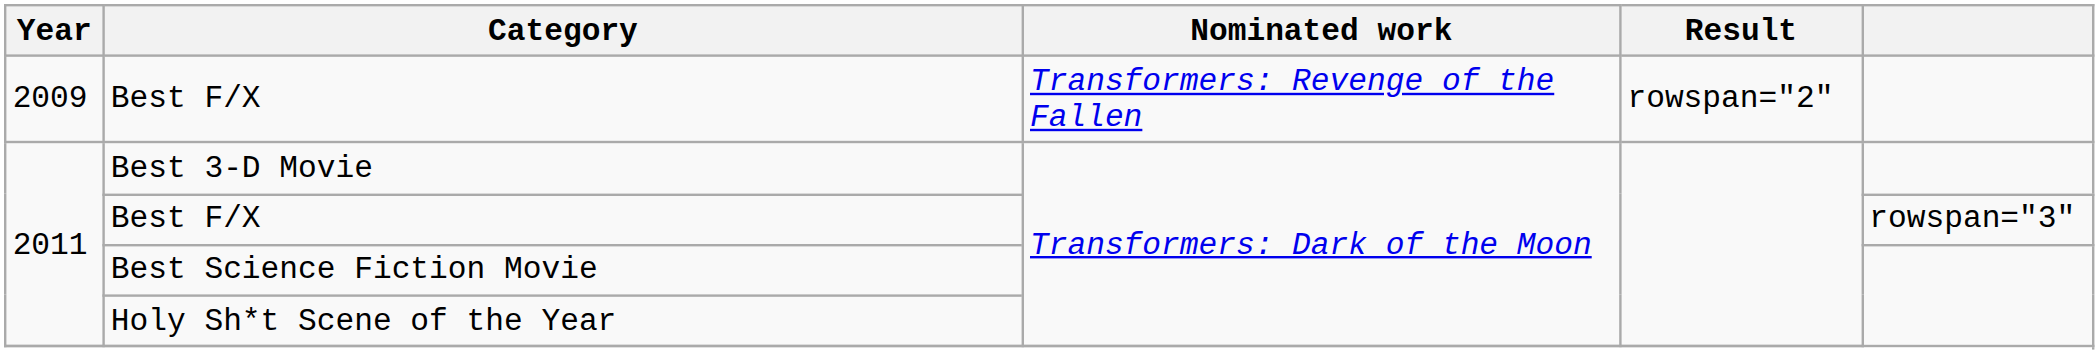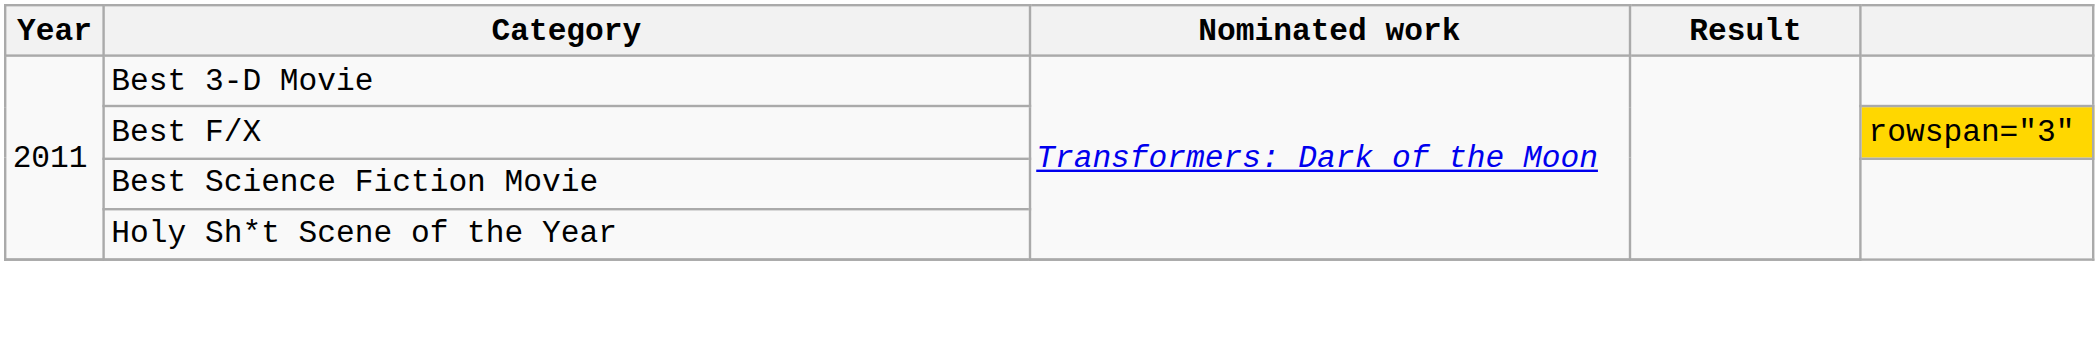- row: 2009 | Best F/X | Transformers: Revenge of the Fallen | rowspan="2"
2011 / Best F/X | column 5: no background -> gold background
